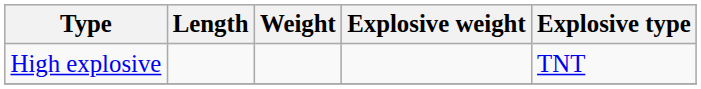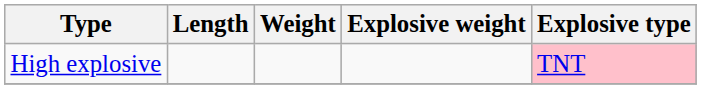High explosive | Explosive type: no background -> pink background
